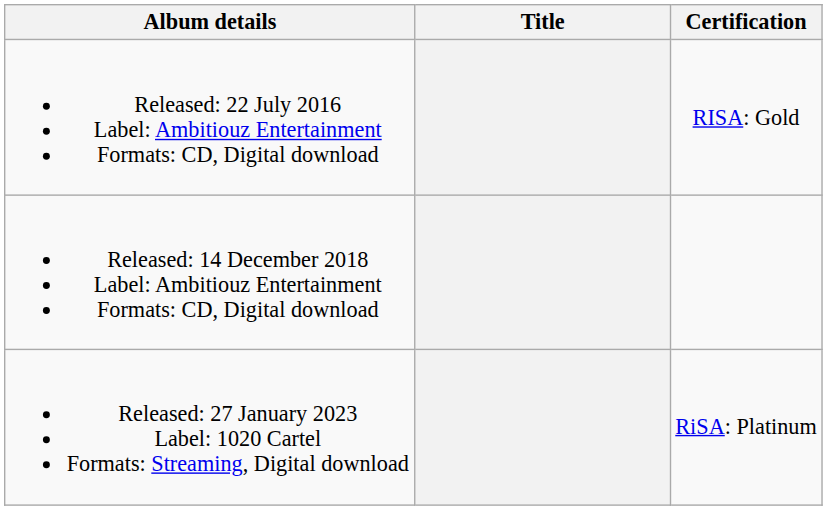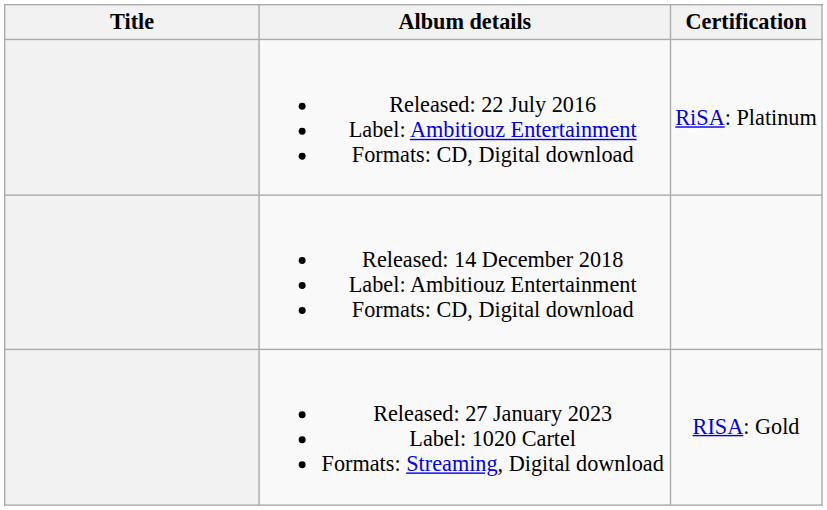columns swapped: Title <-> Album details
row 2 | Certification: RISA: Gold -> RiSA: Platinum
row 4 | Certification: RiSA: Platinum -> RISA: Gold
